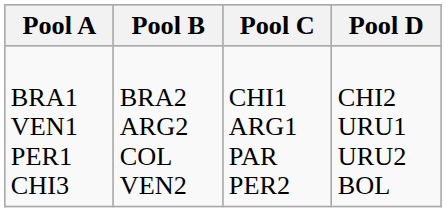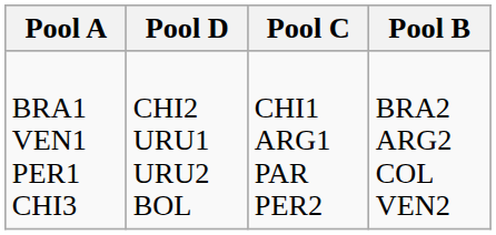columns swapped: Pool B <-> Pool D
